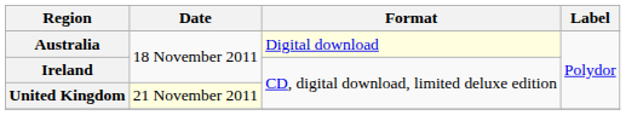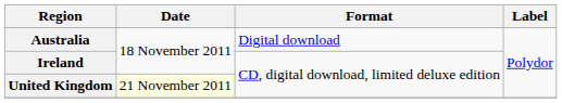Australia | Format: lightyellow background -> no background
